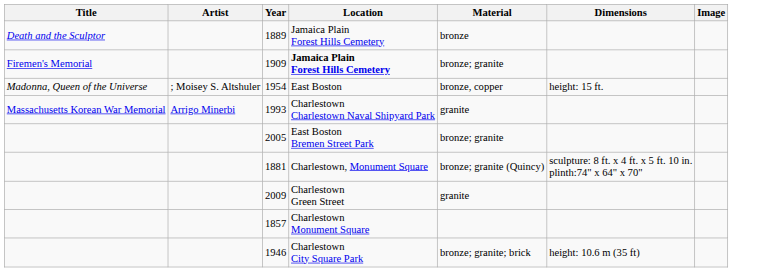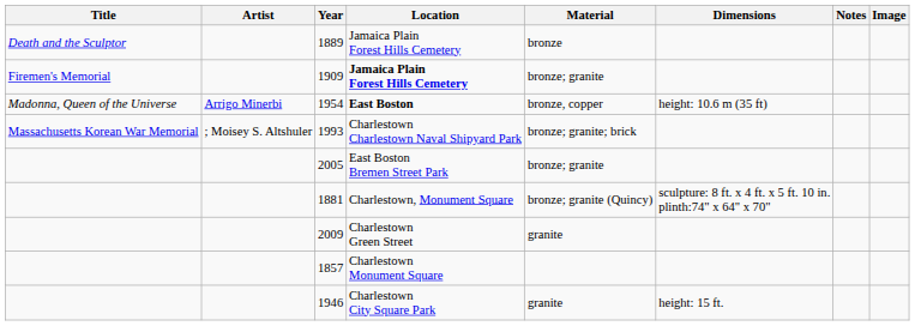+ column: Notes
1954 | Artist: ; Moisey S. Altshuler -> Arrigo Minerbi
1954 | Location: normal -> bold
1954 | Dimensions: height: 15 ft. -> height: 10.6 m (35 ft)
1993 | Artist: Arrigo Minerbi -> ; Moisey S. Altshuler
1993 | Material: granite -> bronze; granite; brick
1946 | Material: bronze; granite; brick -> granite
1946 | Dimensions: height: 10.6 m (35 ft) -> height: 15 ft.
